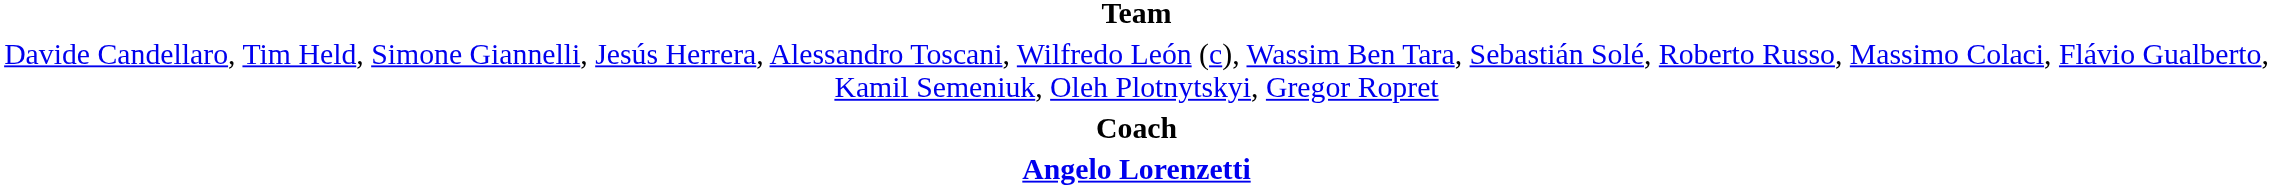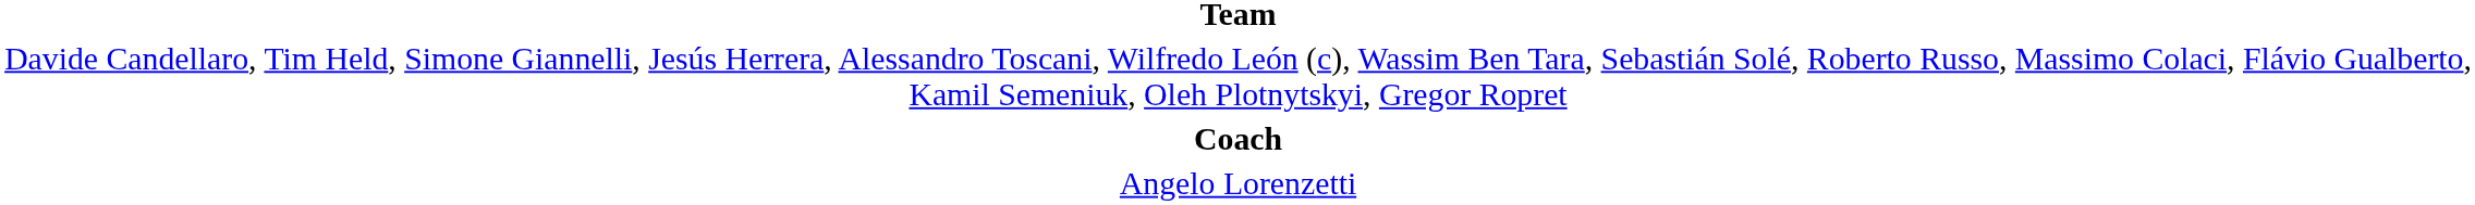row 4 | column 1: bold -> normal
